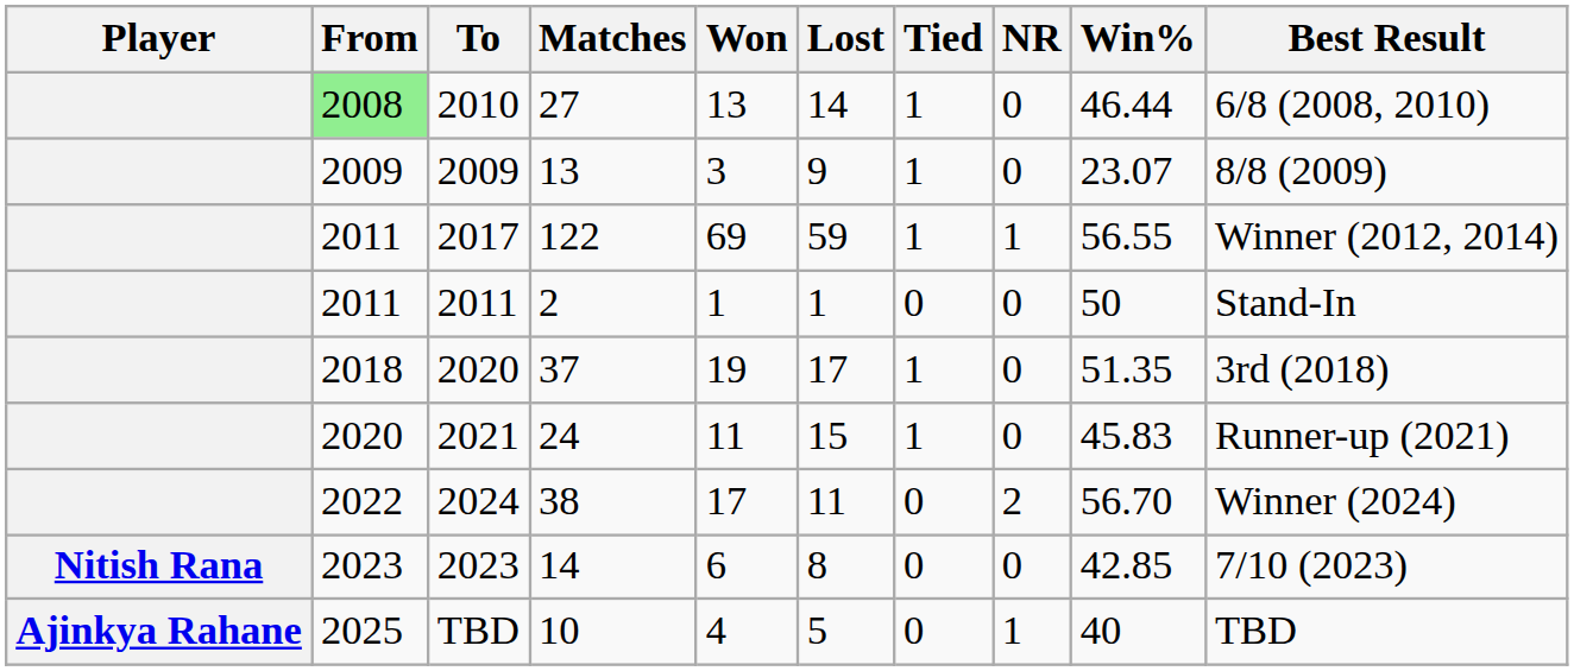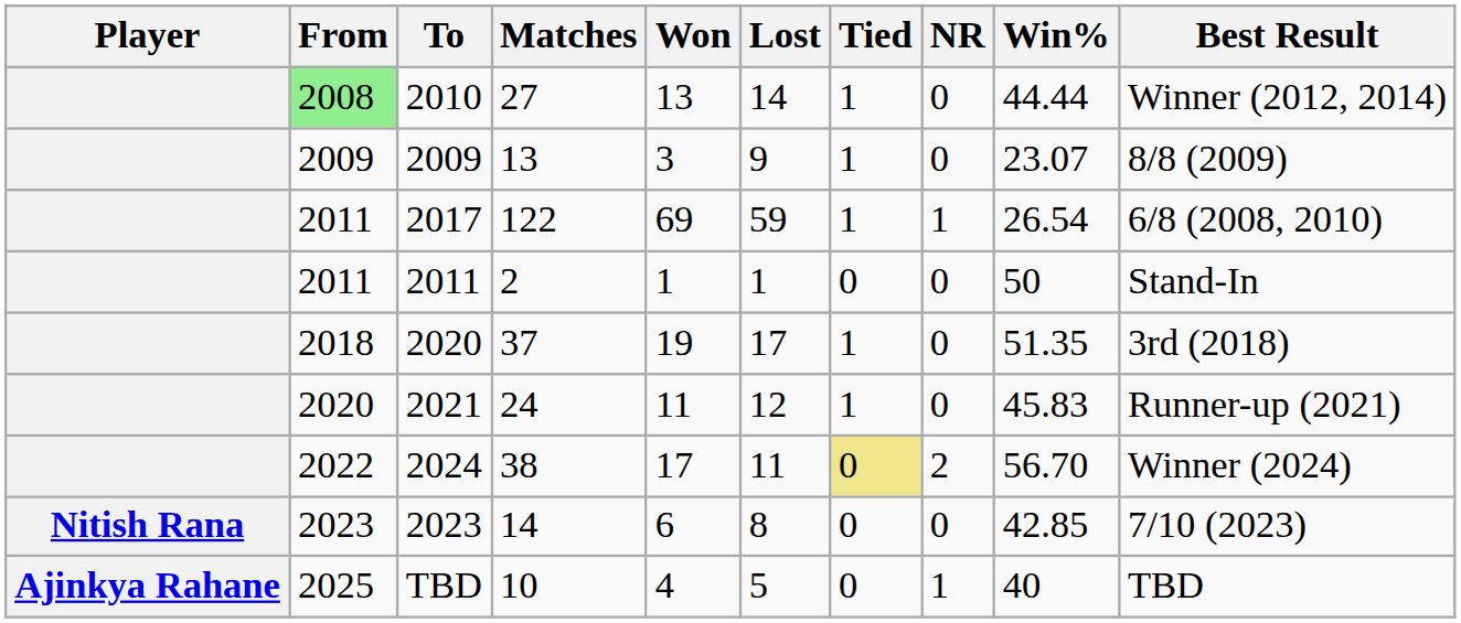2010 | Win%: 46.44 -> 44.44
2010 | Best Result: 6/8 (2008, 2010) -> Winner (2012, 2014)
2017 | Win%: 56.55 -> 26.54
2017 | Best Result: Winner (2012, 2014) -> 6/8 (2008, 2010)
2021 | Lost: 15 -> 12
2024 | Tied: no background -> khaki background
